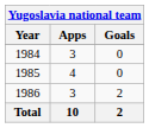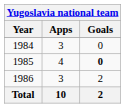1985 | Goals: normal -> bold
